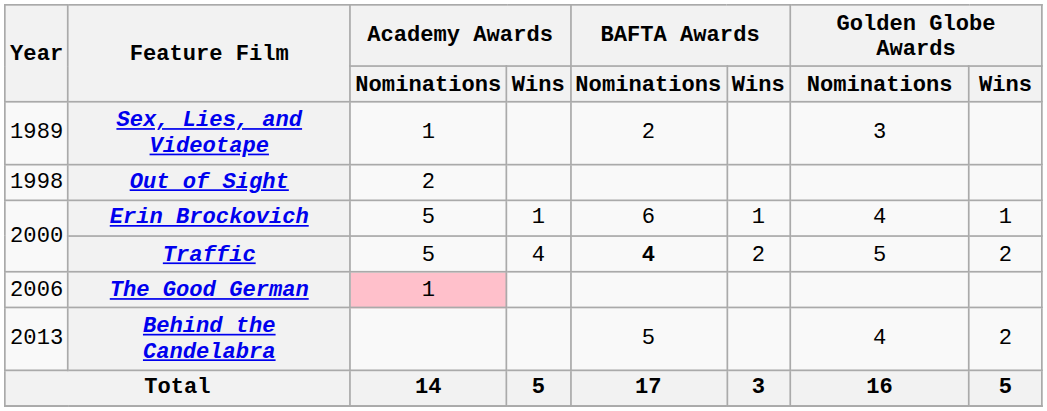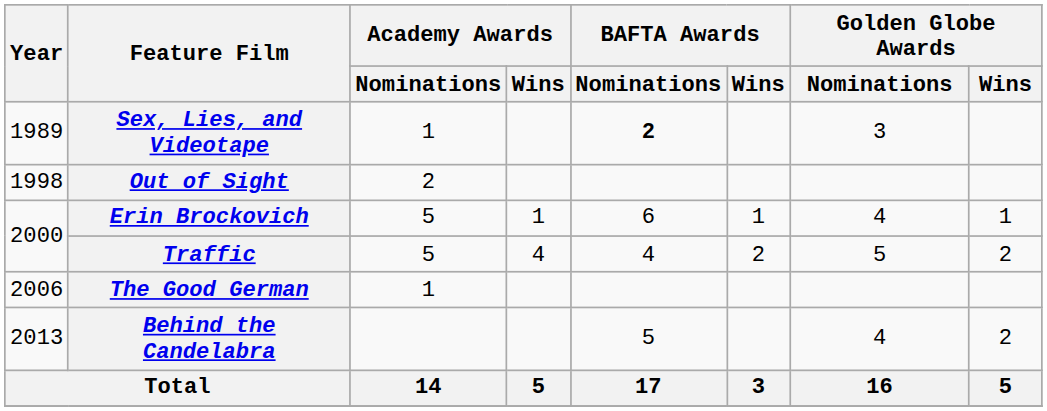Sex, Lies, and Videotape | BAFTA Awards / Nominations: normal -> bold
Traffic | BAFTA Awards / Nominations: bold -> normal
The Good German | Academy Awards / Nominations: pink background -> no background
